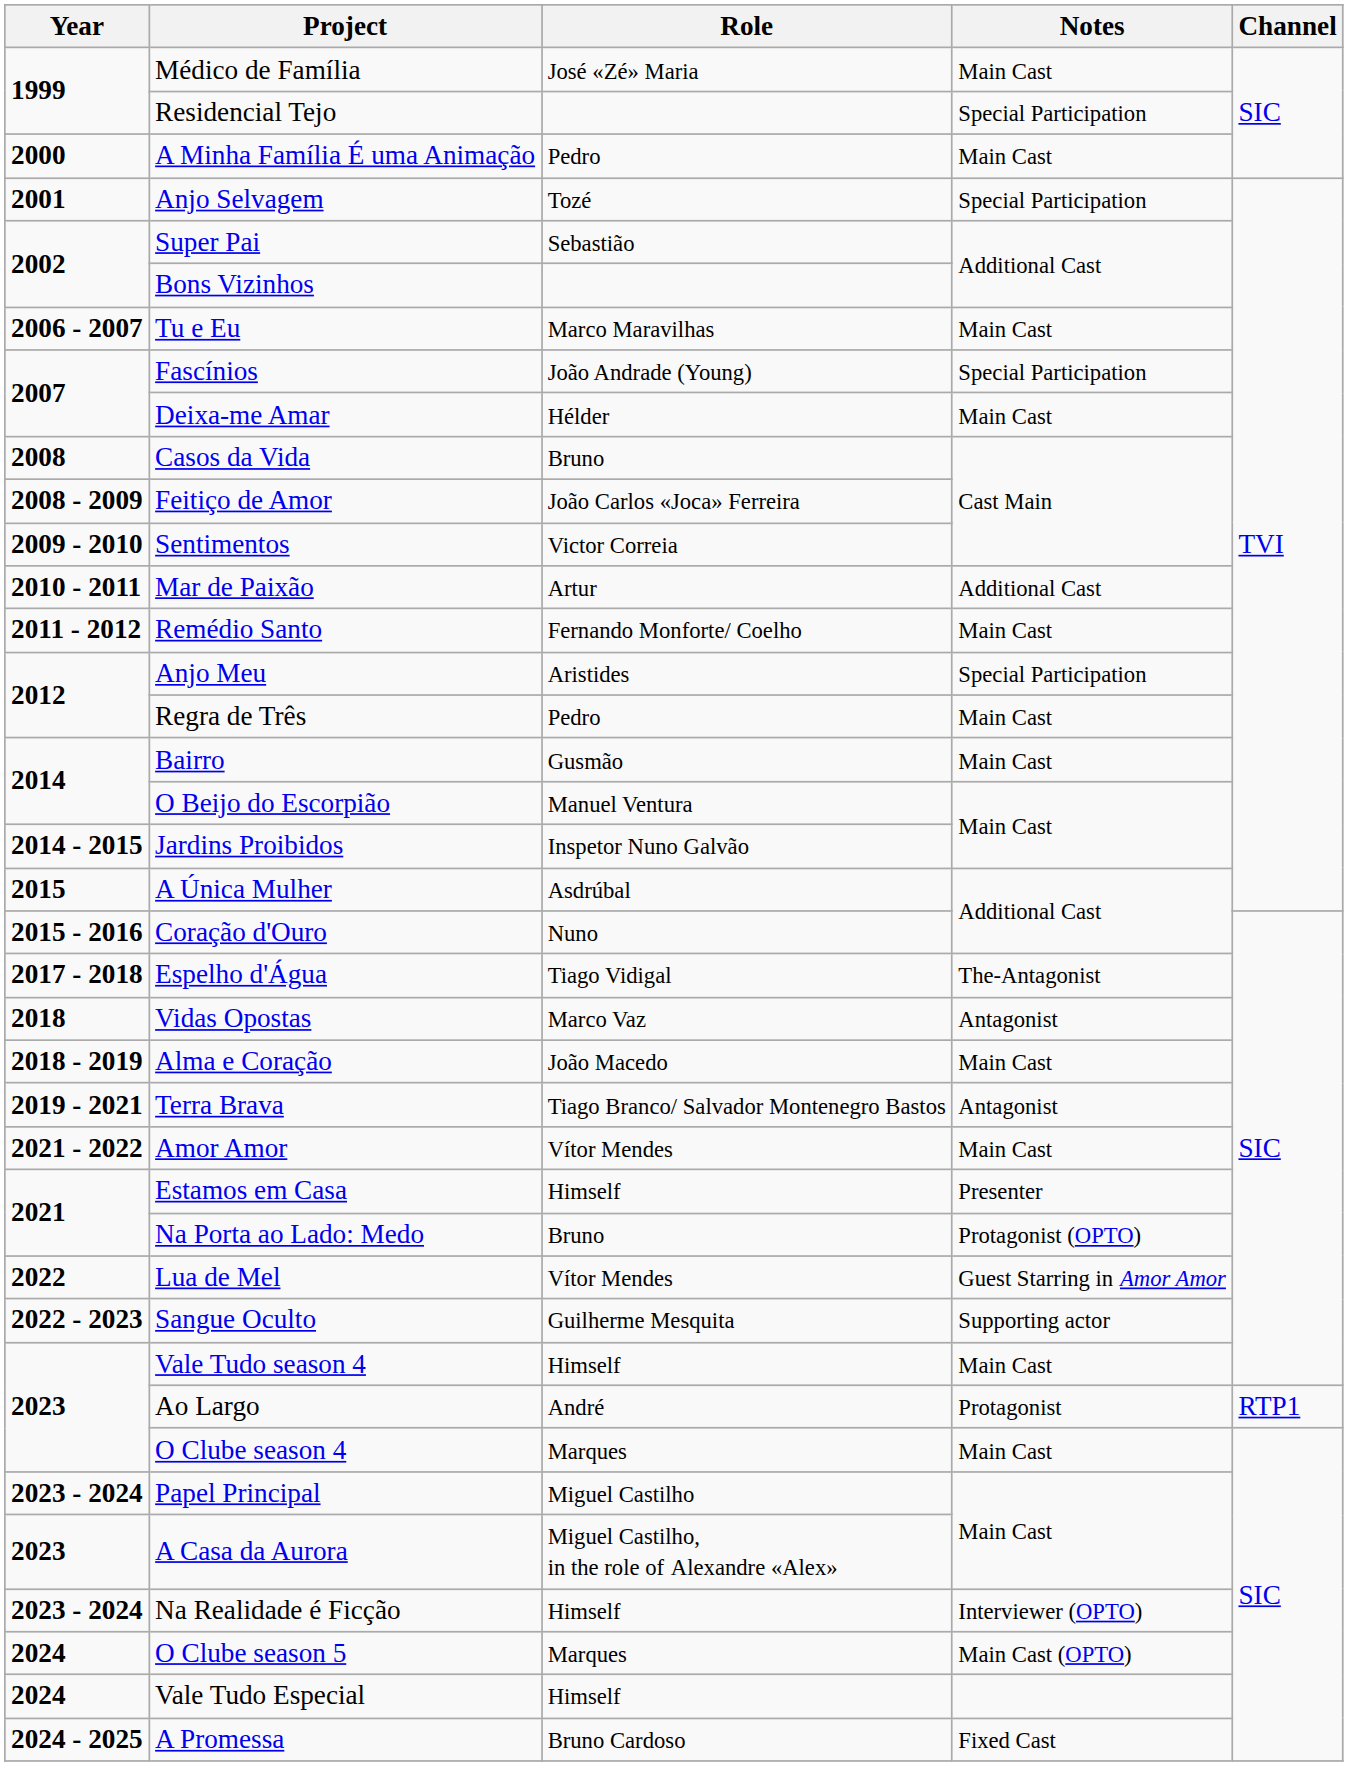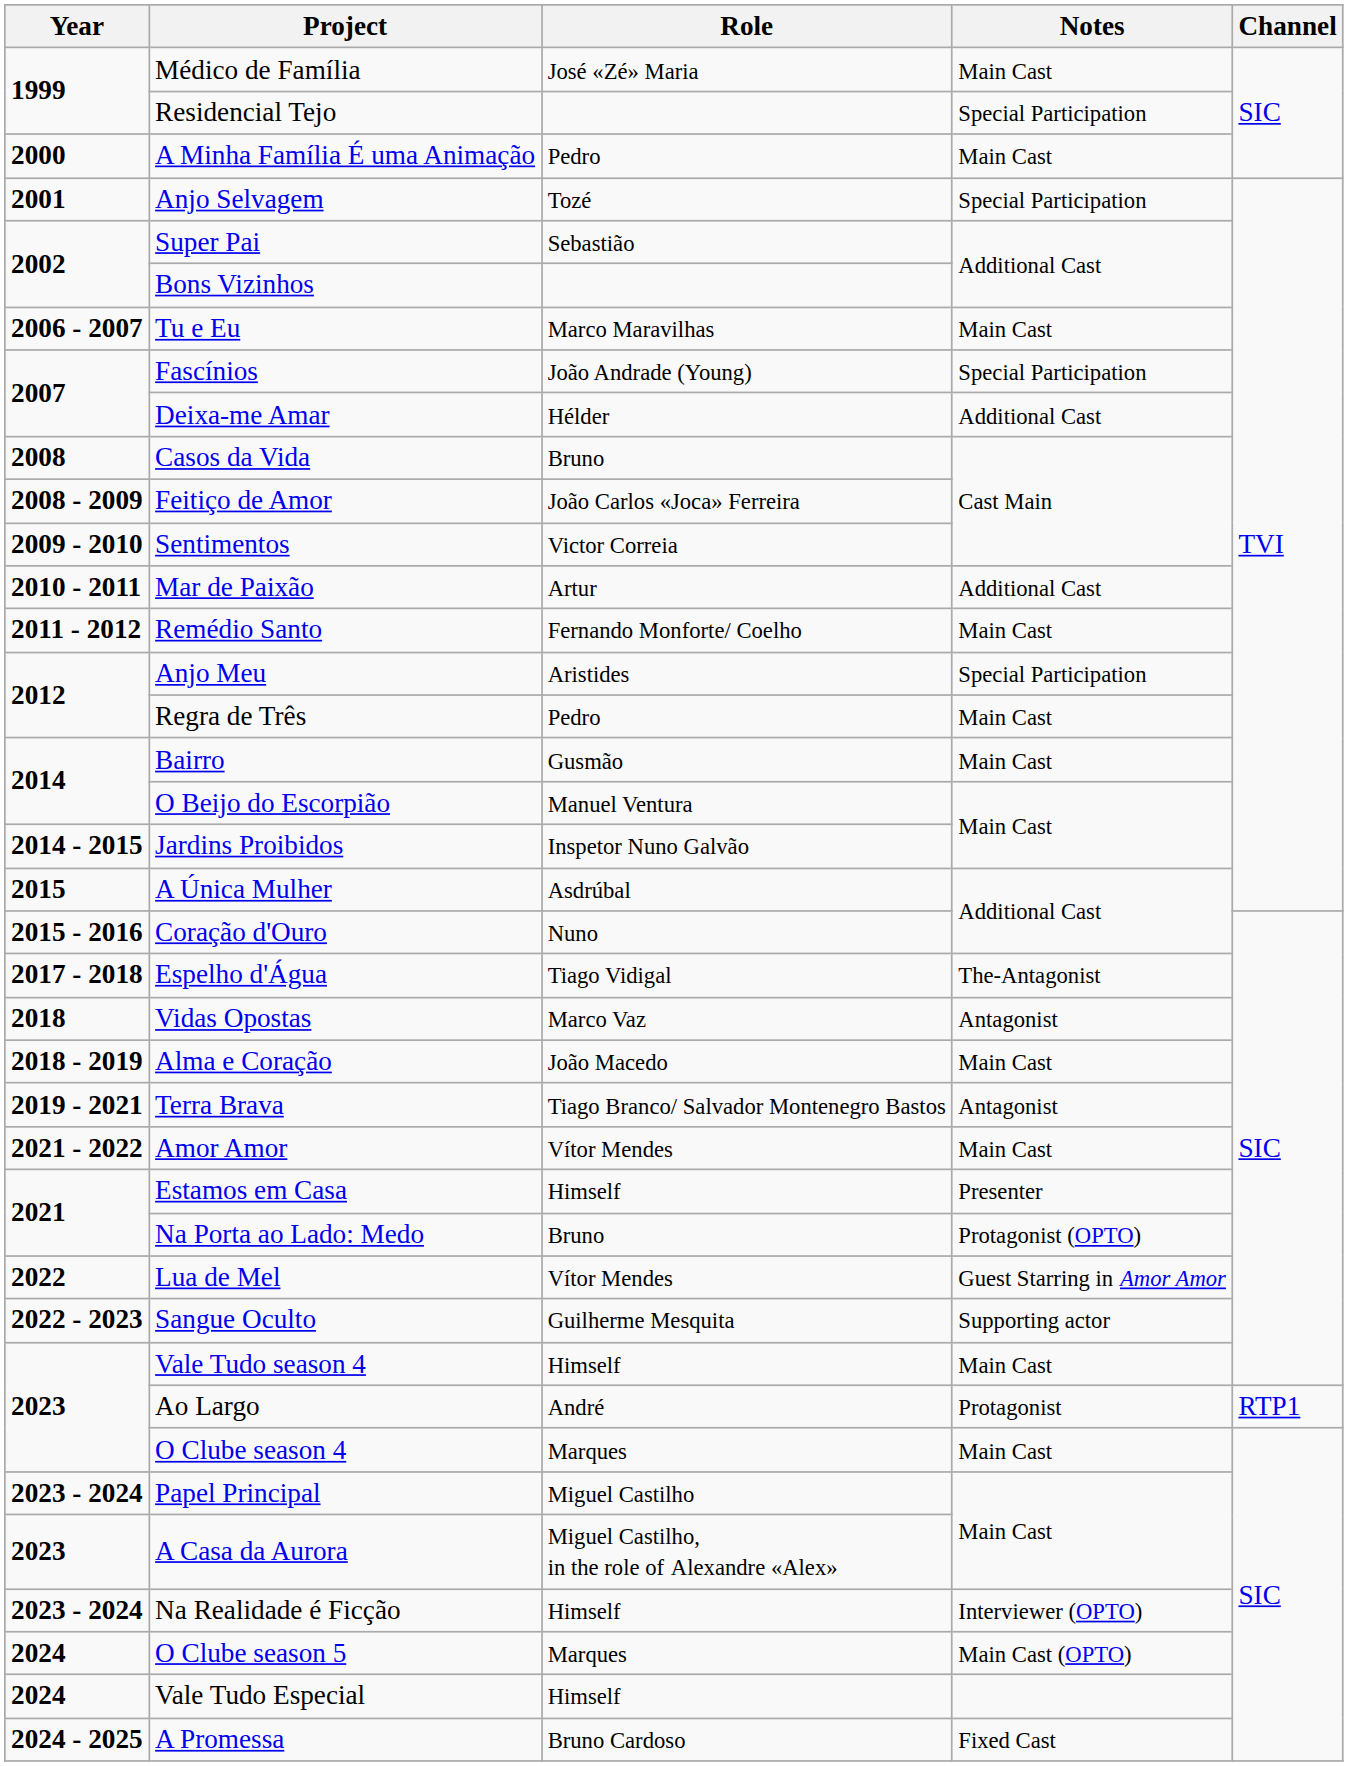Deixa-me Amar | Notes: Main Cast -> Additional Cast
